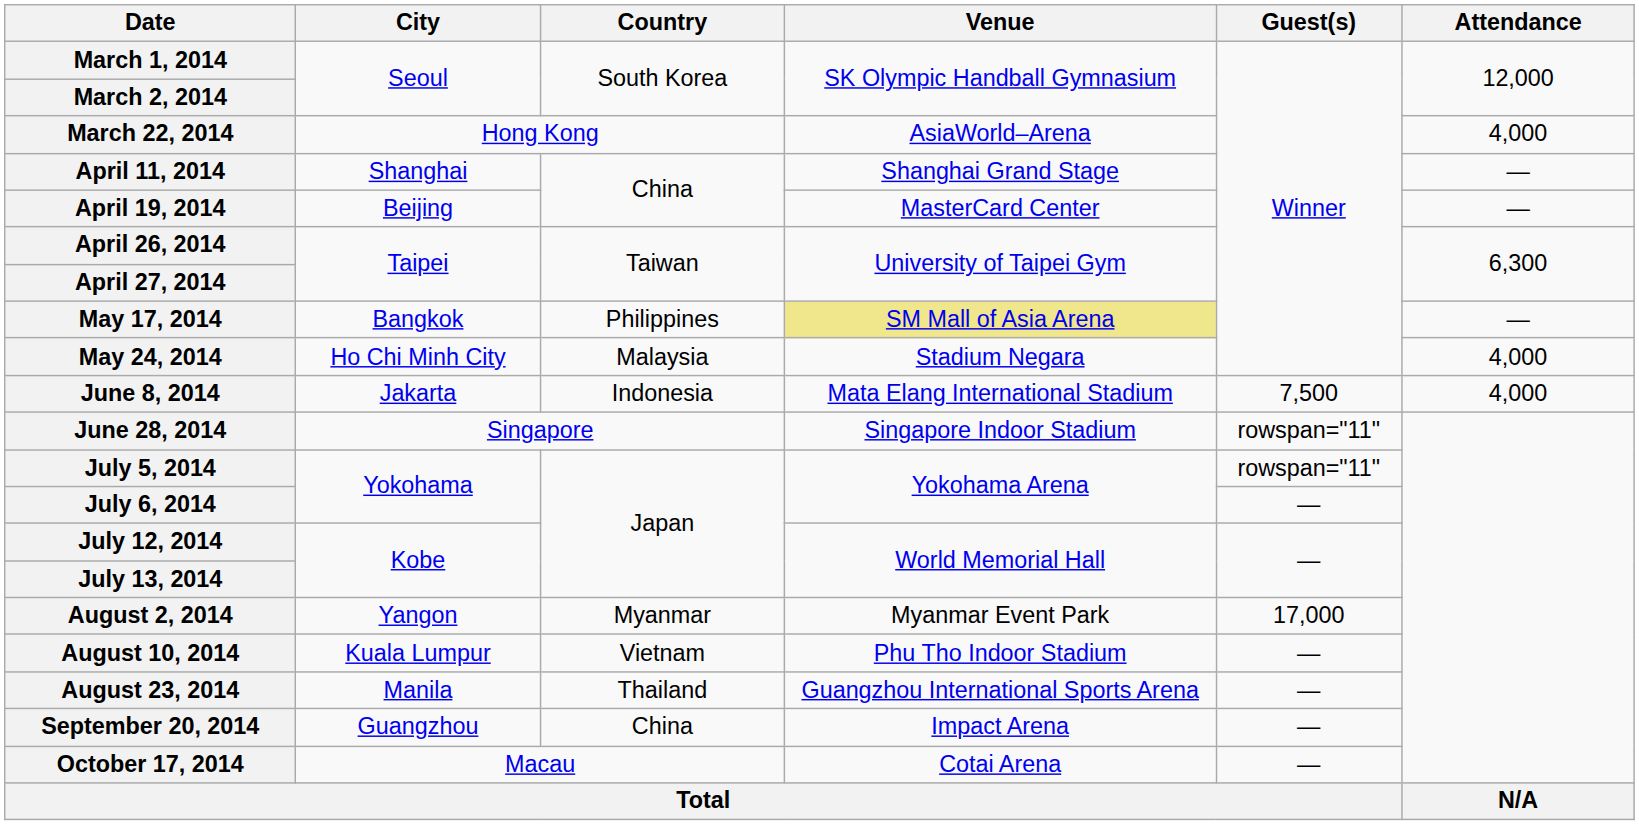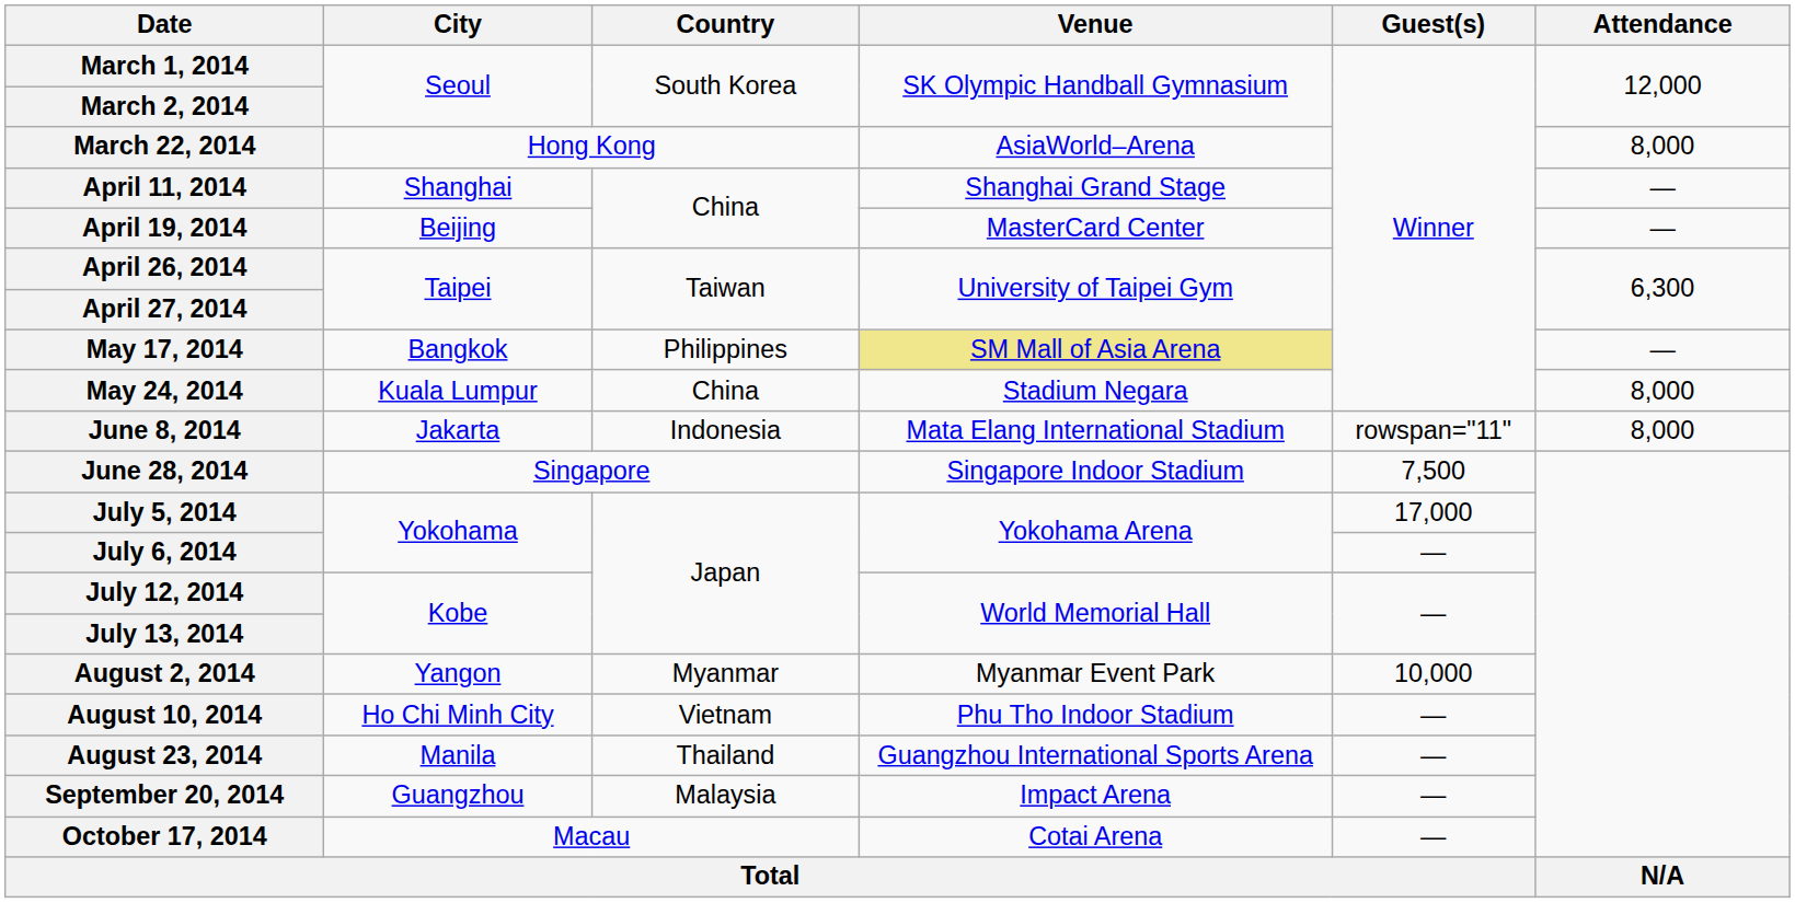March 22, 2014 | Attendance: 4,000 -> 8,000
May 24, 2014 | City: Ho Chi Minh City -> Kuala Lumpur
May 24, 2014 | Country: Malaysia -> China
May 24, 2014 | Attendance: 4,000 -> 8,000
June 8, 2014 | Guest(s): 7,500 -> rowspan="11"
June 8, 2014 | Attendance: 4,000 -> 8,000
June 28, 2014 | Guest(s): rowspan="11" -> 7,500
July 5, 2014 | Guest(s): rowspan="11" -> 17,000
August 2, 2014 | Guest(s): 17,000 -> 10,000
August 10, 2014 | City: Kuala Lumpur -> Ho Chi Minh City
September 20, 2014 | Country: China -> Malaysia
